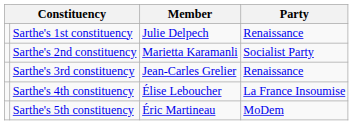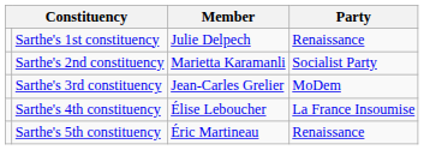Sarthe's 3rd constituency | Party: Renaissance -> MoDem
Sarthe's 5th constituency | Party: MoDem -> Renaissance
